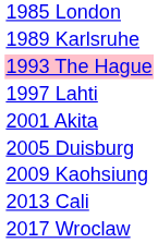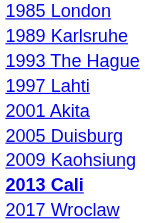1993 The Hague | column 1: pink background -> no background
2013 Cali | column 1: normal -> bold
